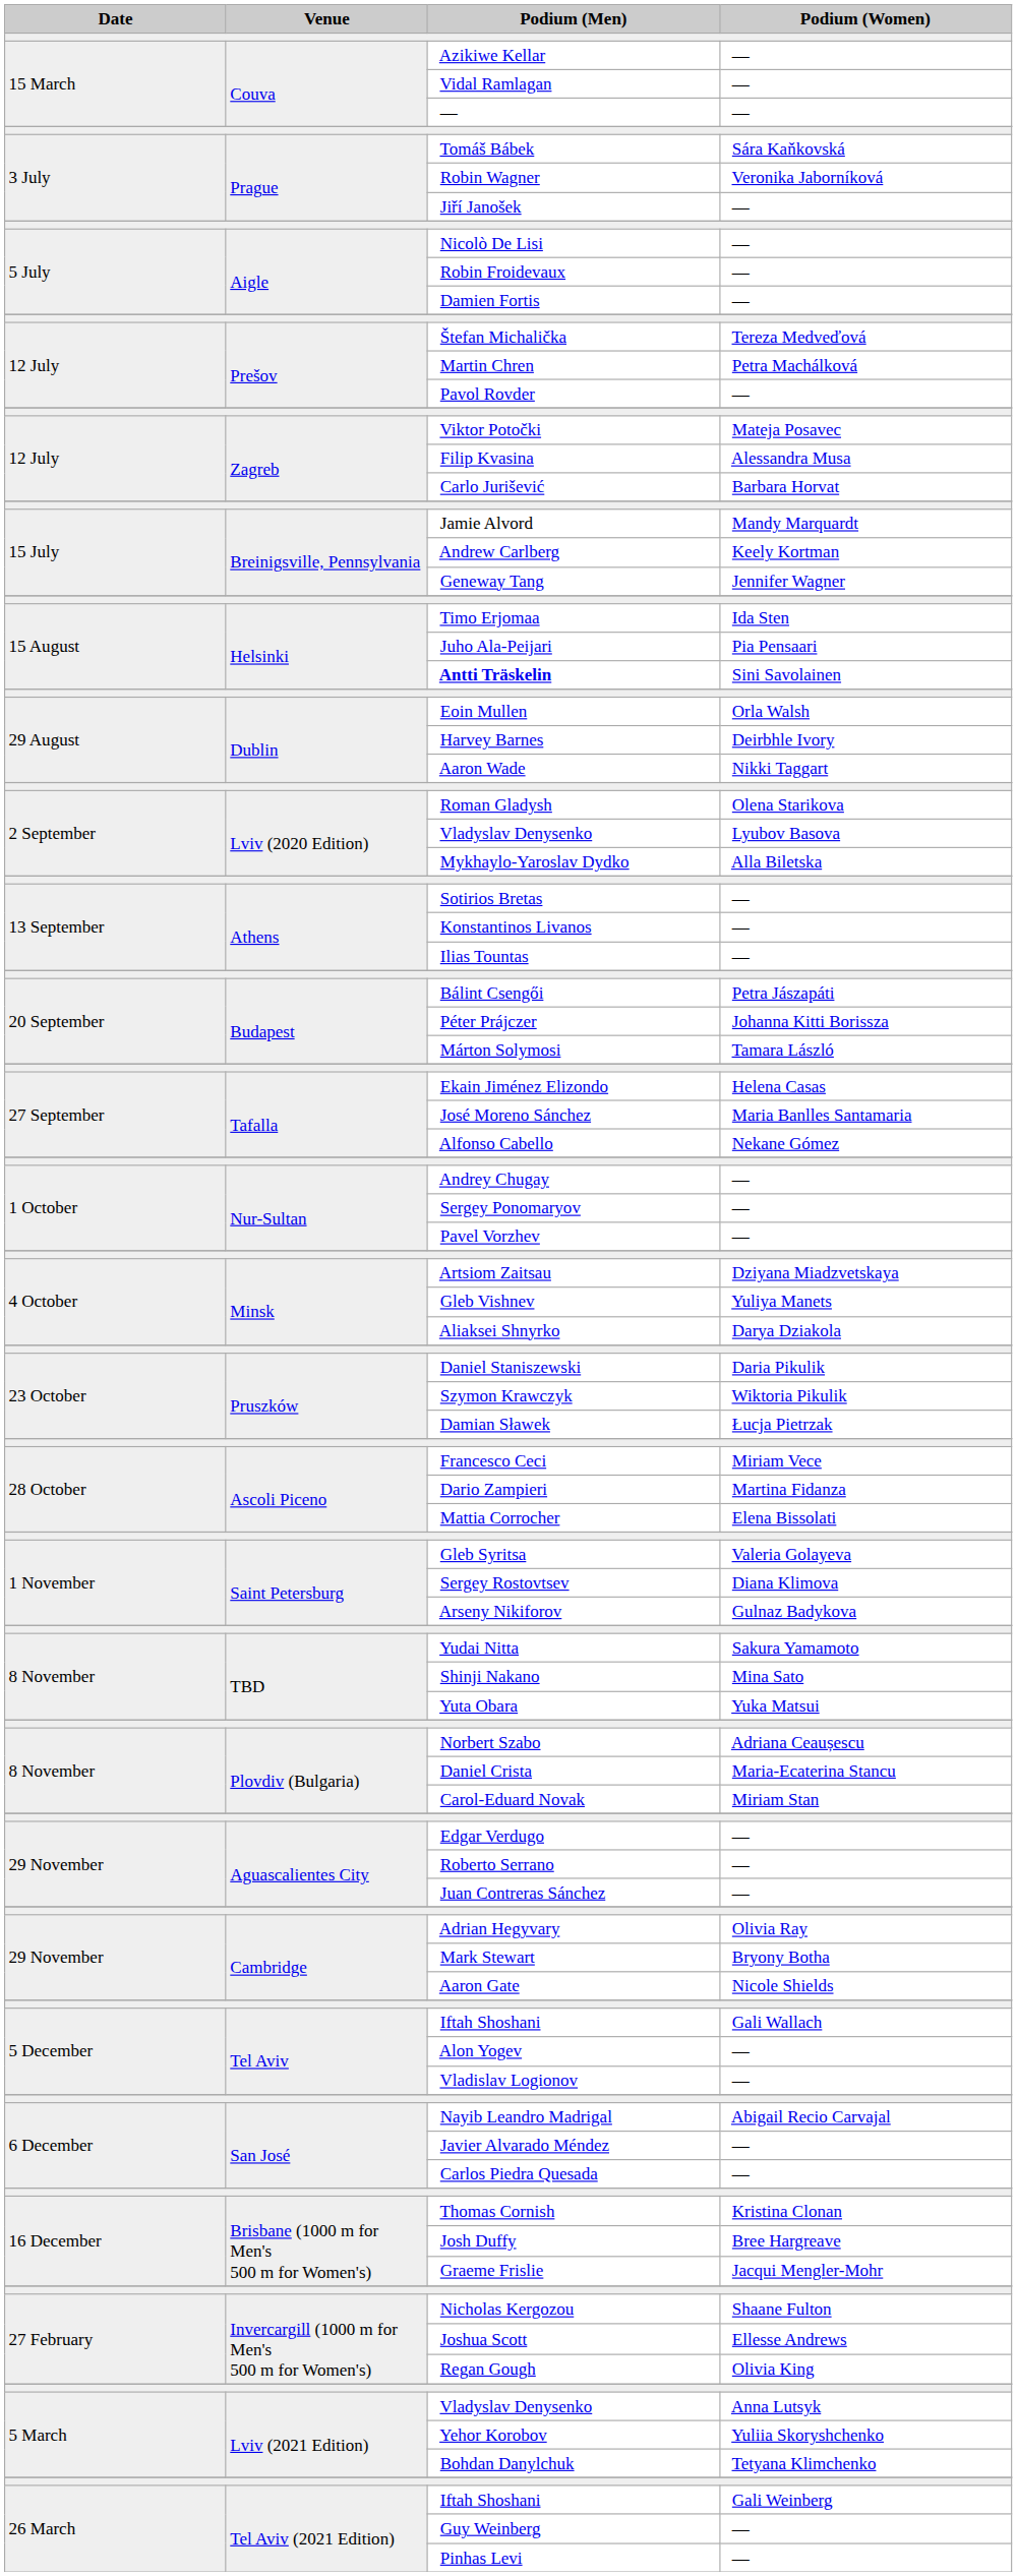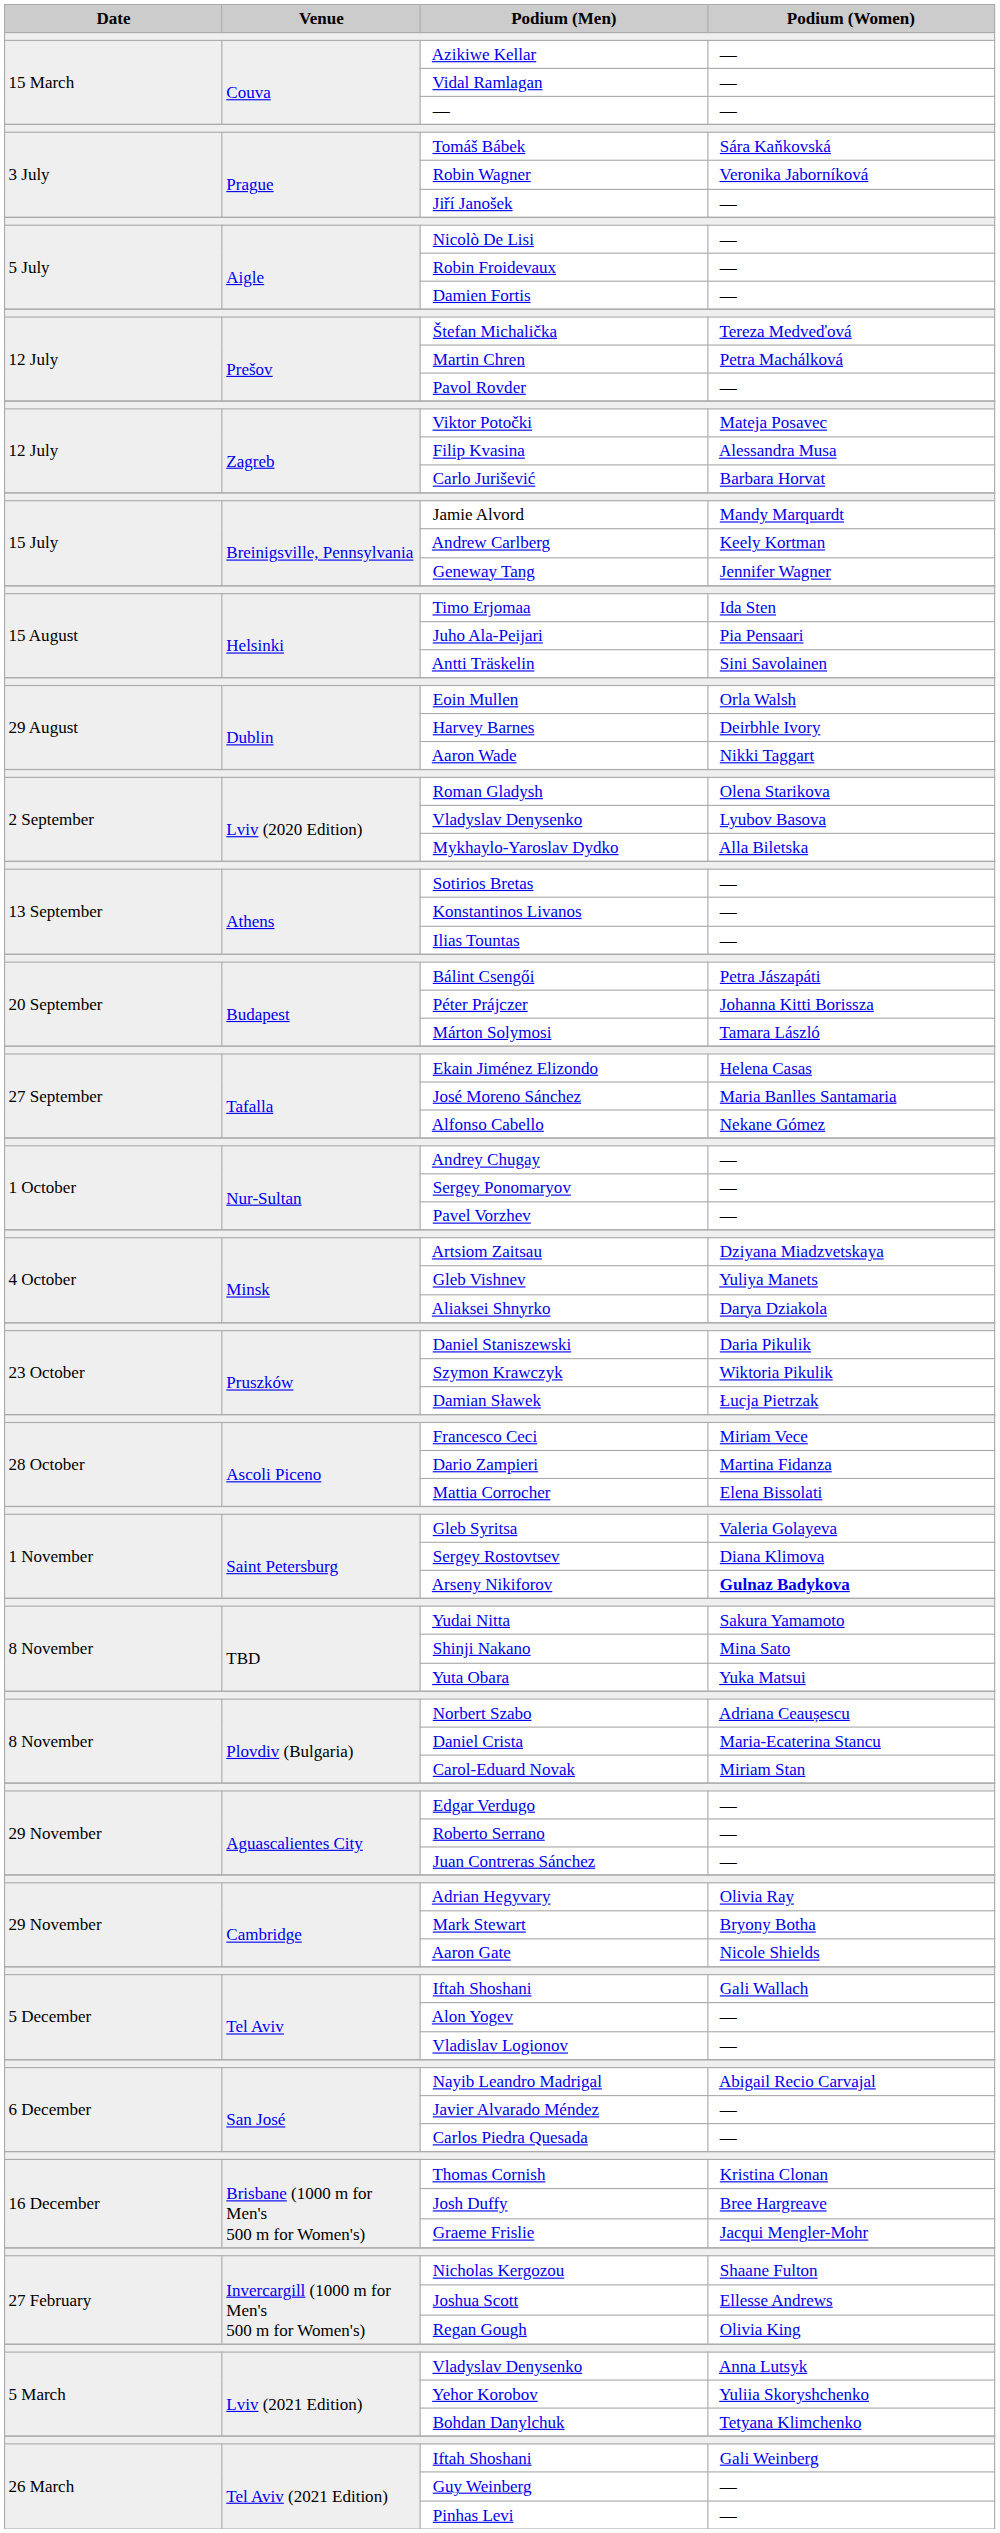Antti Träskelin | Podium (Men): bold -> normal
Arseny Nikiforov | Podium (Women): normal -> bold
